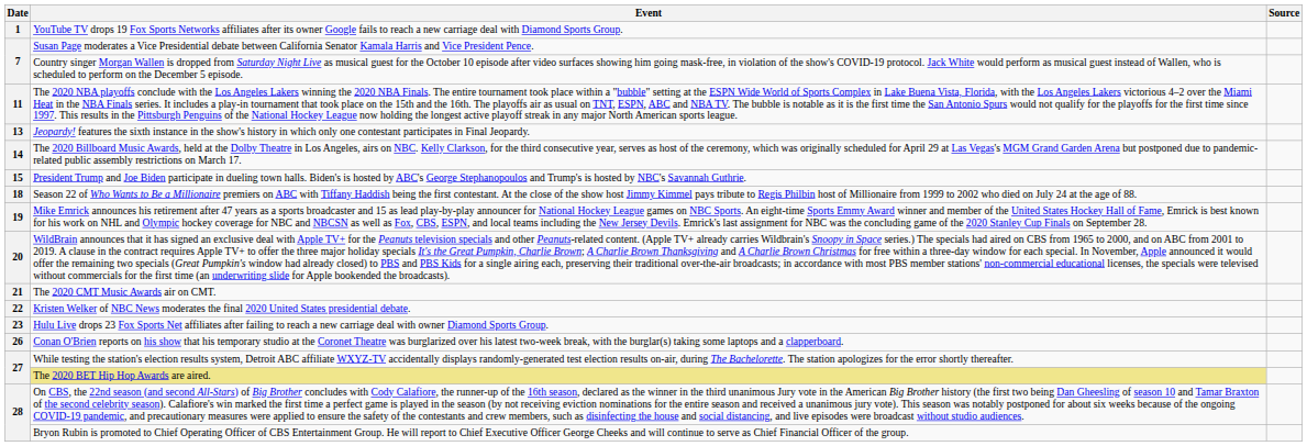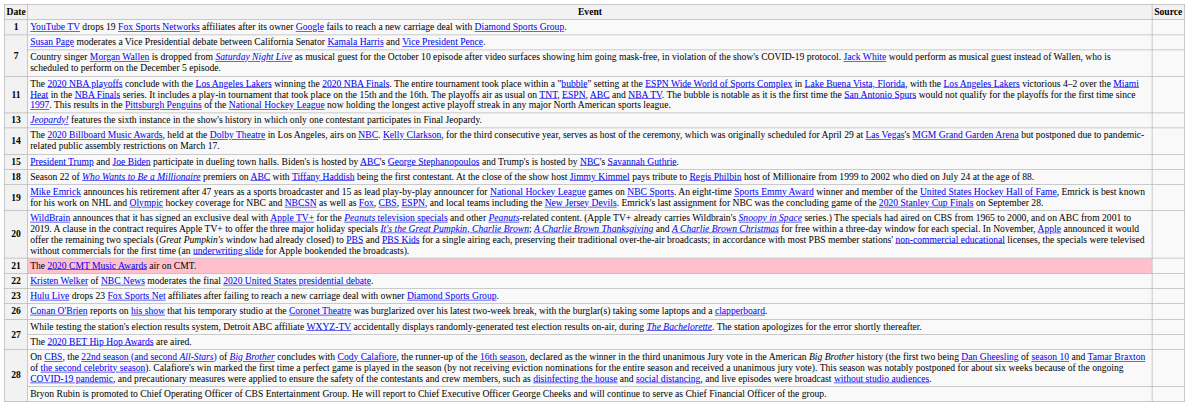The 2020 CMT Music Awards air on CMT. | Event: no background -> pink background
The 2020 BET Hip Hop Awards are aired. | Event: khaki background -> no background
